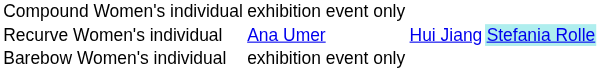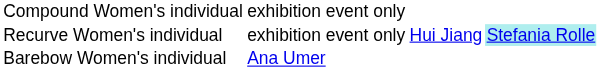Recurve Women's individual | column 2: Ana Umer -> exhibition event only
Barebow Women's individual | column 2: exhibition event only -> Ana Umer
